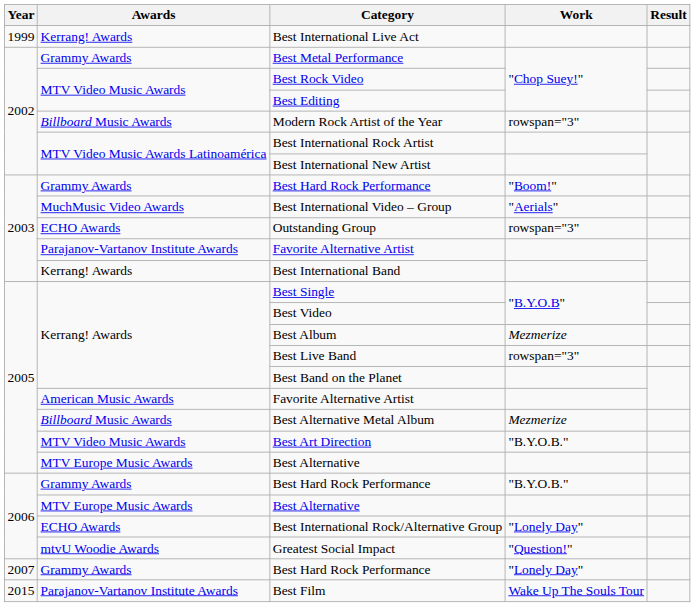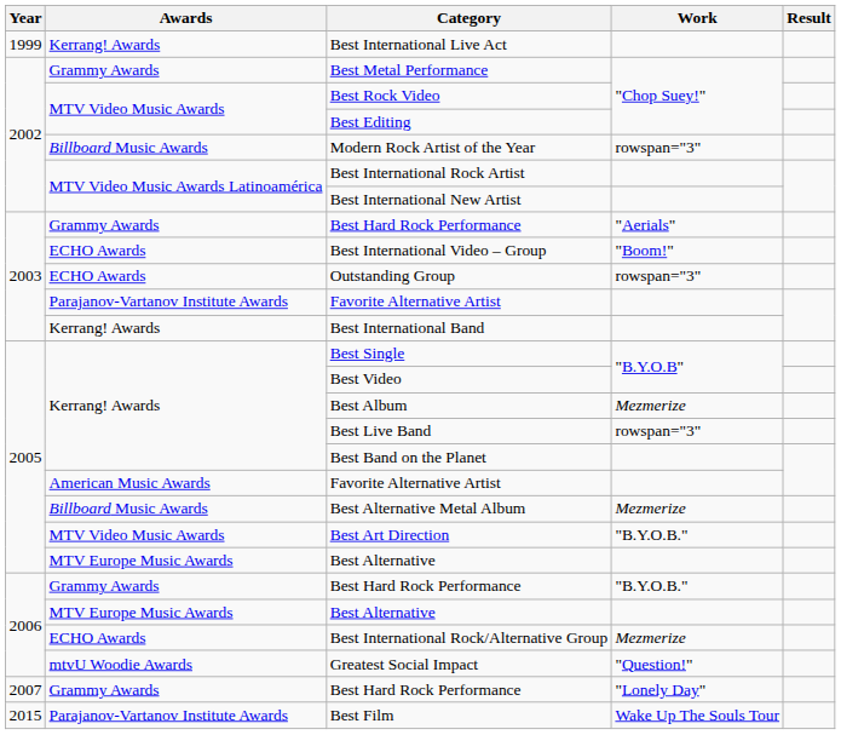2003 / Best Hard Rock Performance | Work: "Boom!" -> "Aerials"
Best International Video – Group | Awards: MuchMusic Video Awards -> ECHO Awards
Best International Video – Group | Work: "Aerials" -> "Boom!"
Best International Rock/Alternative Group | Work: "Lonely Day" -> Mezmerize
